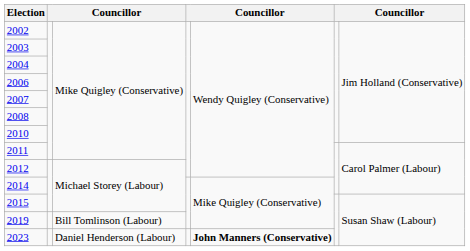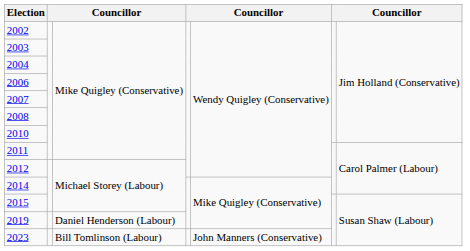2019 | column 3: Bill Tomlinson (Labour) -> Daniel Henderson (Labour)
2023 | column 3: Daniel Henderson (Labour) -> Bill Tomlinson (Labour)
2023 | column 5: bold -> normal
